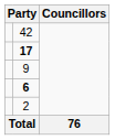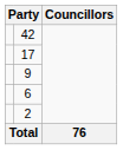17 | column 2: bold -> normal
6 | column 2: bold -> normal
